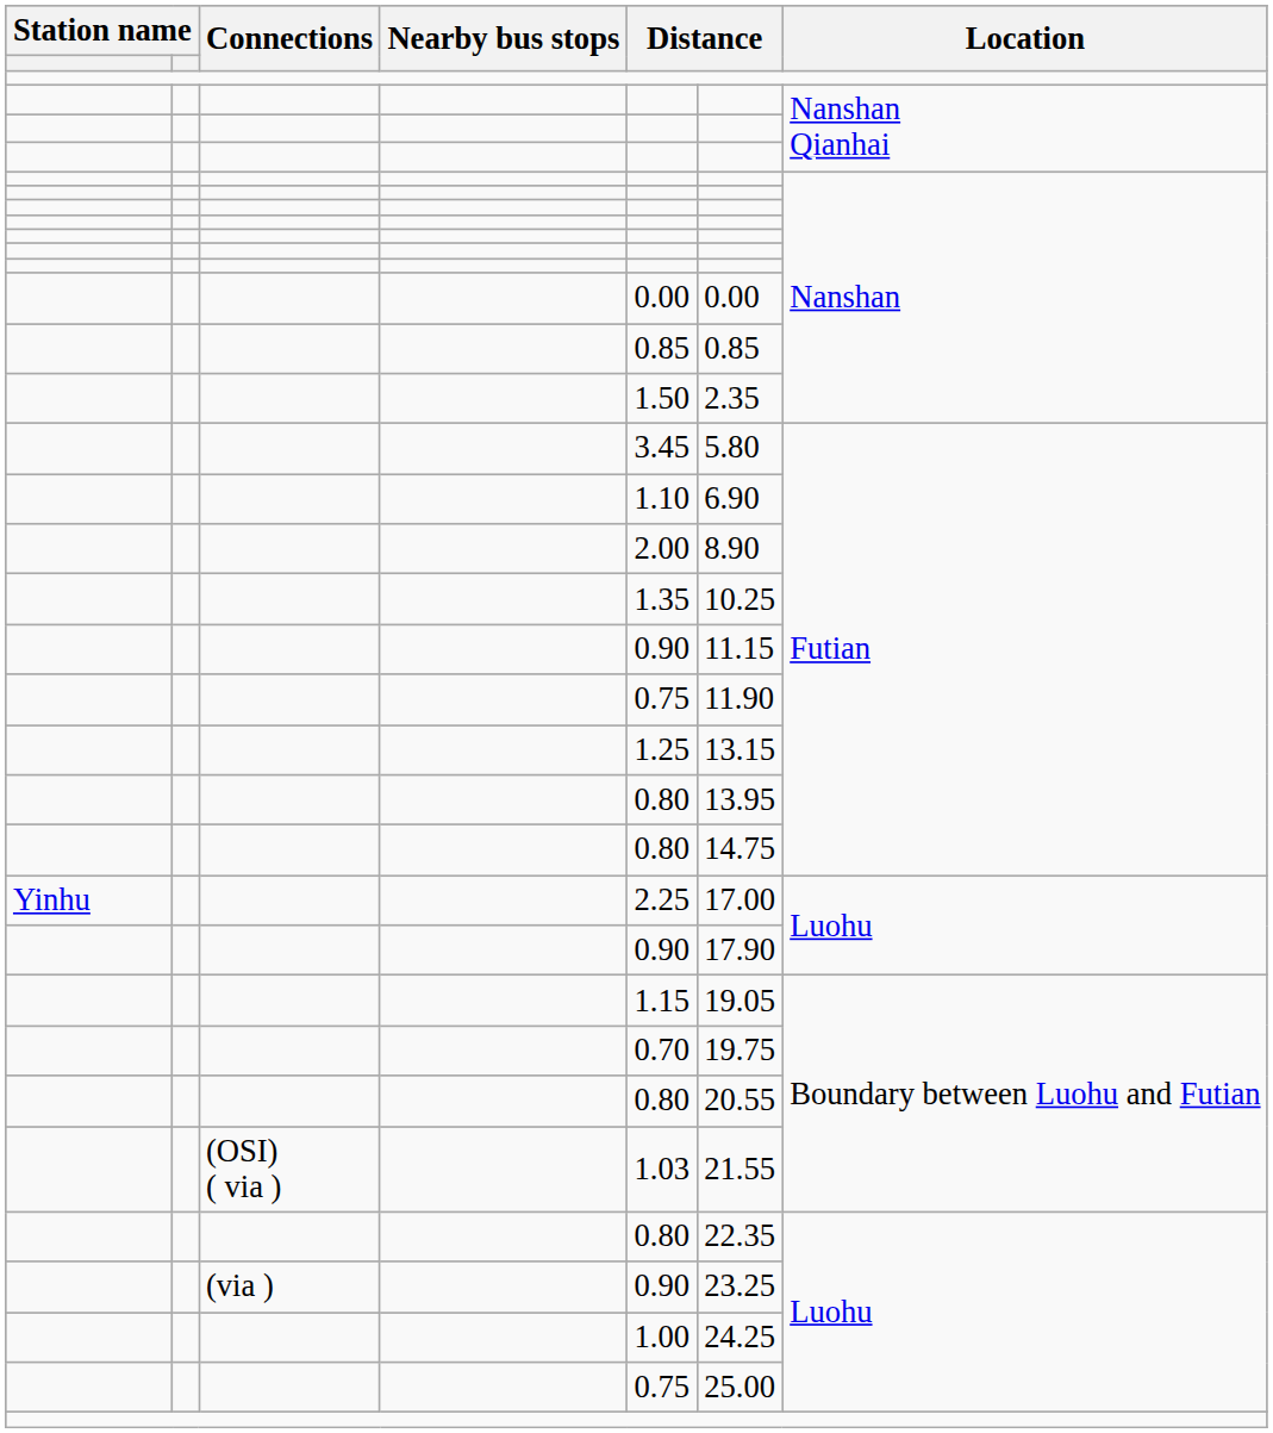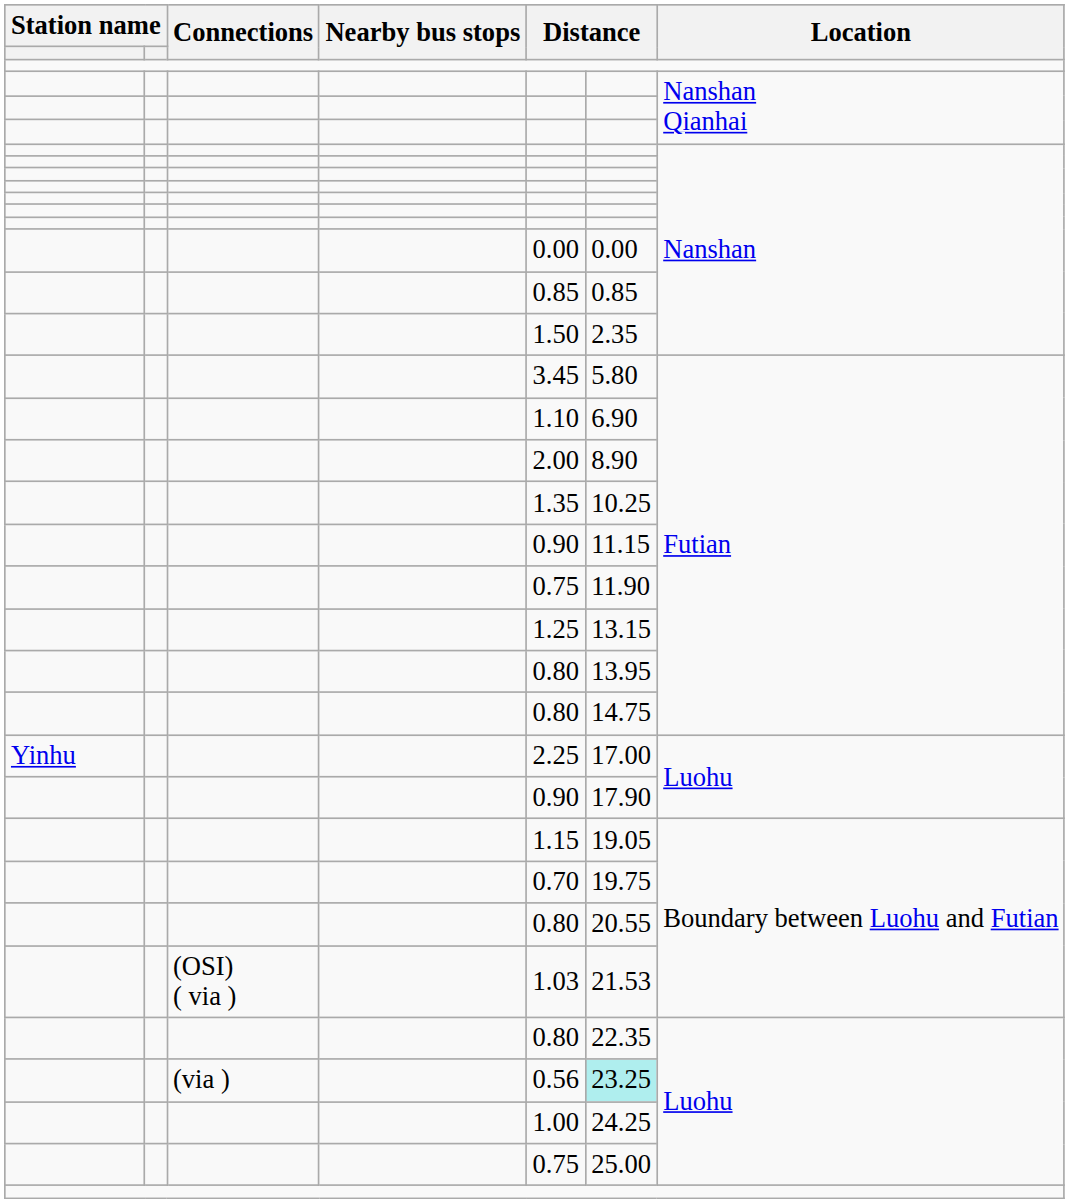(OSI) ( via ) | column 6: 21.55 -> 21.53
(via ) | column 5: 0.90 -> 0.56
(via ) | column 6: no background -> paleturquoise background
